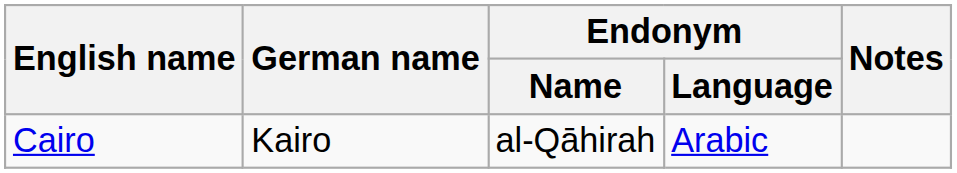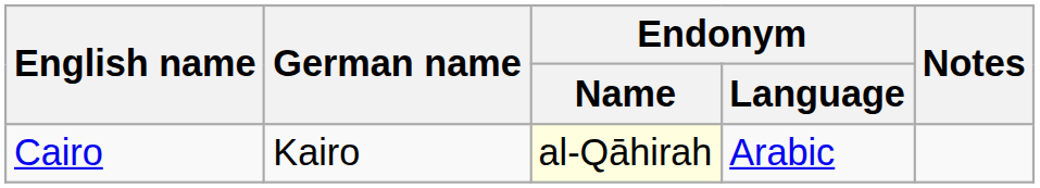Cairo | Endonym / Name: no background -> lightyellow background
